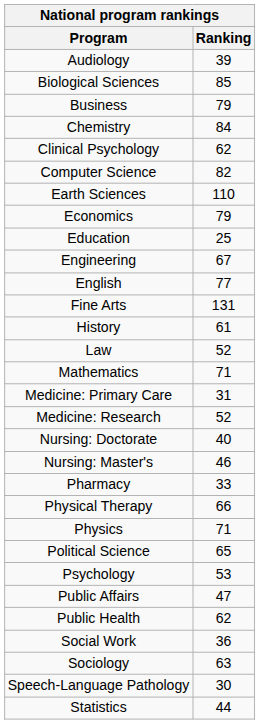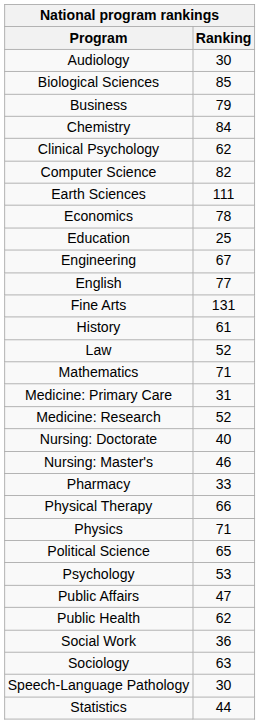Audiology | Ranking: 39 -> 30
Earth Sciences | Ranking: 110 -> 111
Economics | Ranking: 79 -> 78
